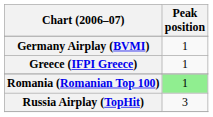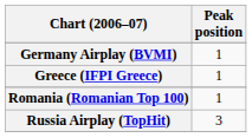Romania (Romanian Top 100) | Peak position: lightgreen background -> no background
